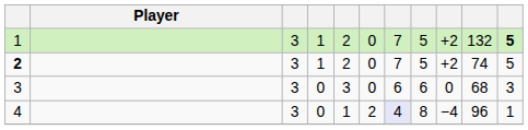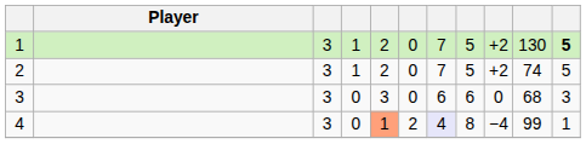row 2 | column 10: 132 -> 130
row 3 | column 1: bold -> normal
row 5 | column 5: no background -> lightsalmon background
row 5 | column 10: 96 -> 99
